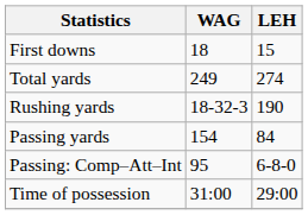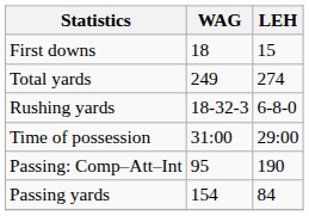Rushing yards | LEH: 190 -> 6-8-0
rows swapped: Passing yards <-> Time of possession
Passing: Comp–Att–Int | LEH: 6-8-0 -> 190
